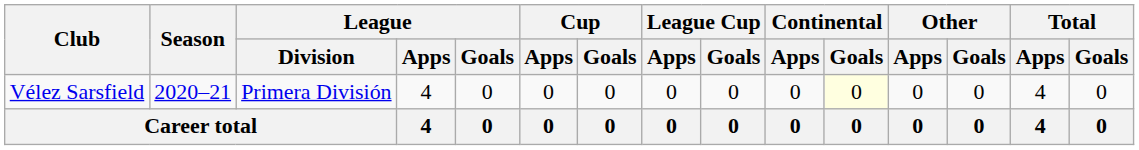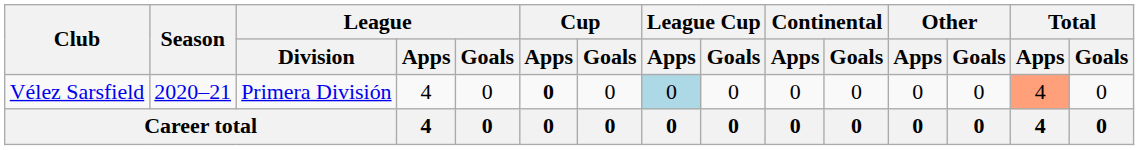Vélez Sarsfield | Cup / Apps: normal -> bold
Vélez Sarsfield | League Cup / Apps: no background -> lightblue background
Vélez Sarsfield | Continental / Goals: lightyellow background -> no background
Vélez Sarsfield | Total / Apps: no background -> lightsalmon background
